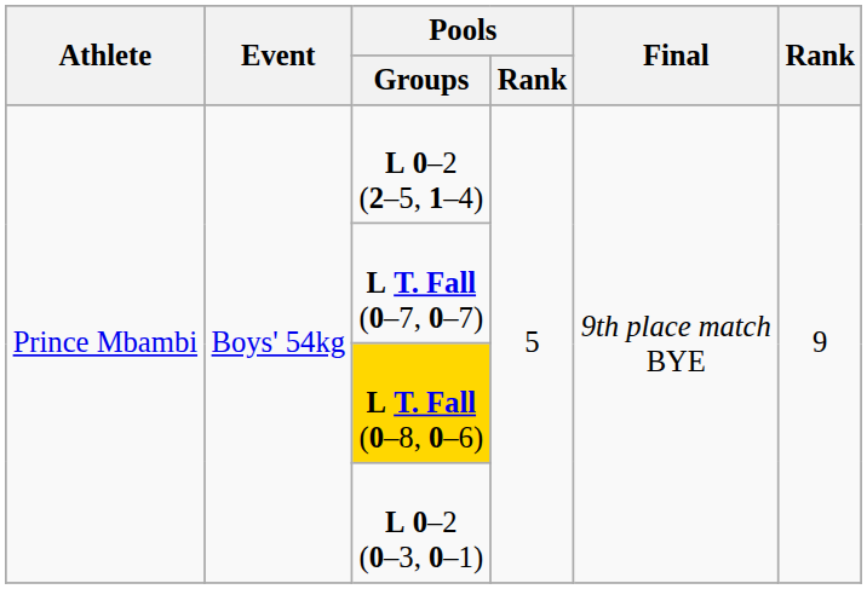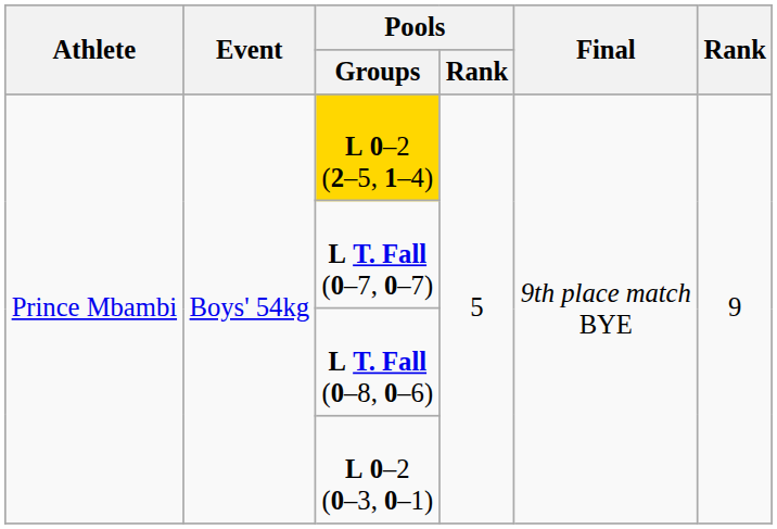L 0–2 (2–5, 1–4) | Pools / Groups: no background -> gold background
L T. Fall (0–8, 0–6) | Pools / Groups: gold background -> no background
